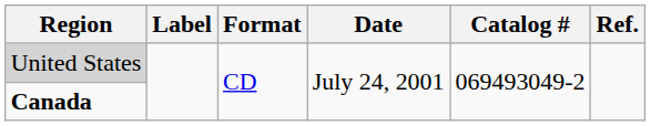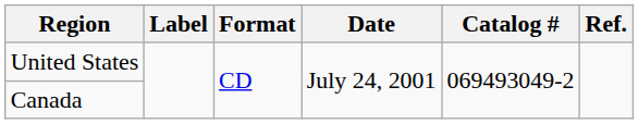United States | Region: lightgrey background -> no background
Canada | Region: bold -> normal
